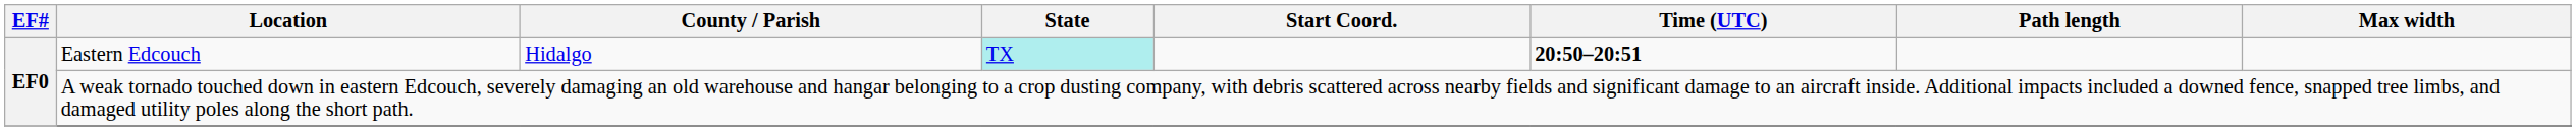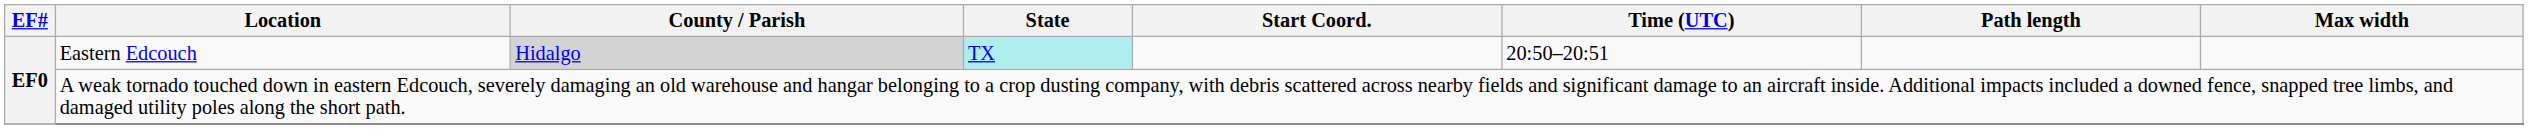Eastern Edcouch | County / Parish: no background -> lightgrey background
Eastern Edcouch | Time (UTC): bold -> normal
